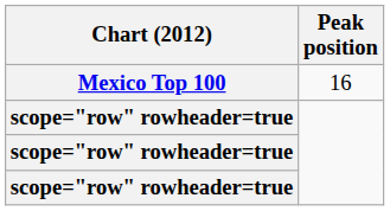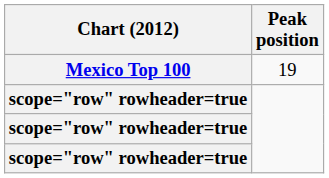Mexico Top 100 | Peak position: 16 -> 19
